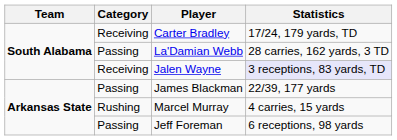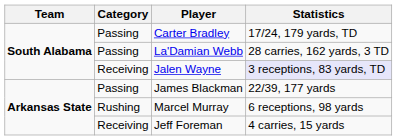Carter Bradley | Category: Receiving -> Passing
Marcel Murray | Statistics: 4 carries, 15 yards -> 6 receptions, 98 yards
Jeff Foreman | Category: Passing -> Receiving
Jeff Foreman | Statistics: 6 receptions, 98 yards -> 4 carries, 15 yards
